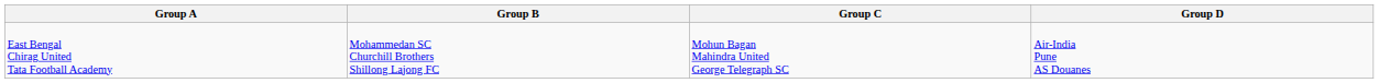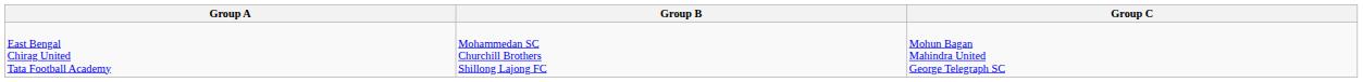- column: Group D | Air-India Pune AS Douanes
